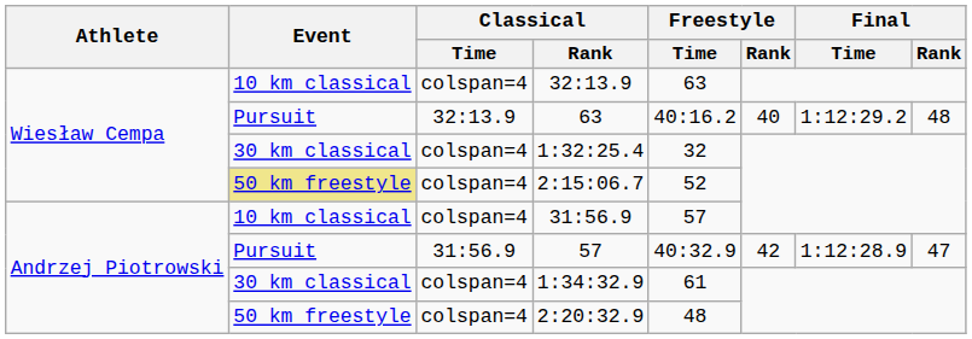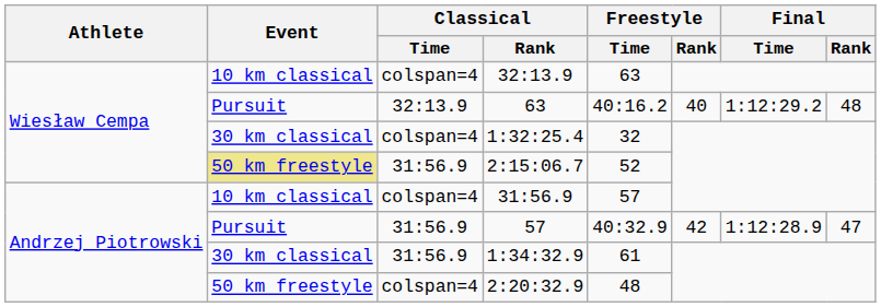2:15:06.7 | Classical / Time: colspan=4 -> 31:56.9
1:34:32.9 | Classical / Time: colspan=4 -> 31:56.9
